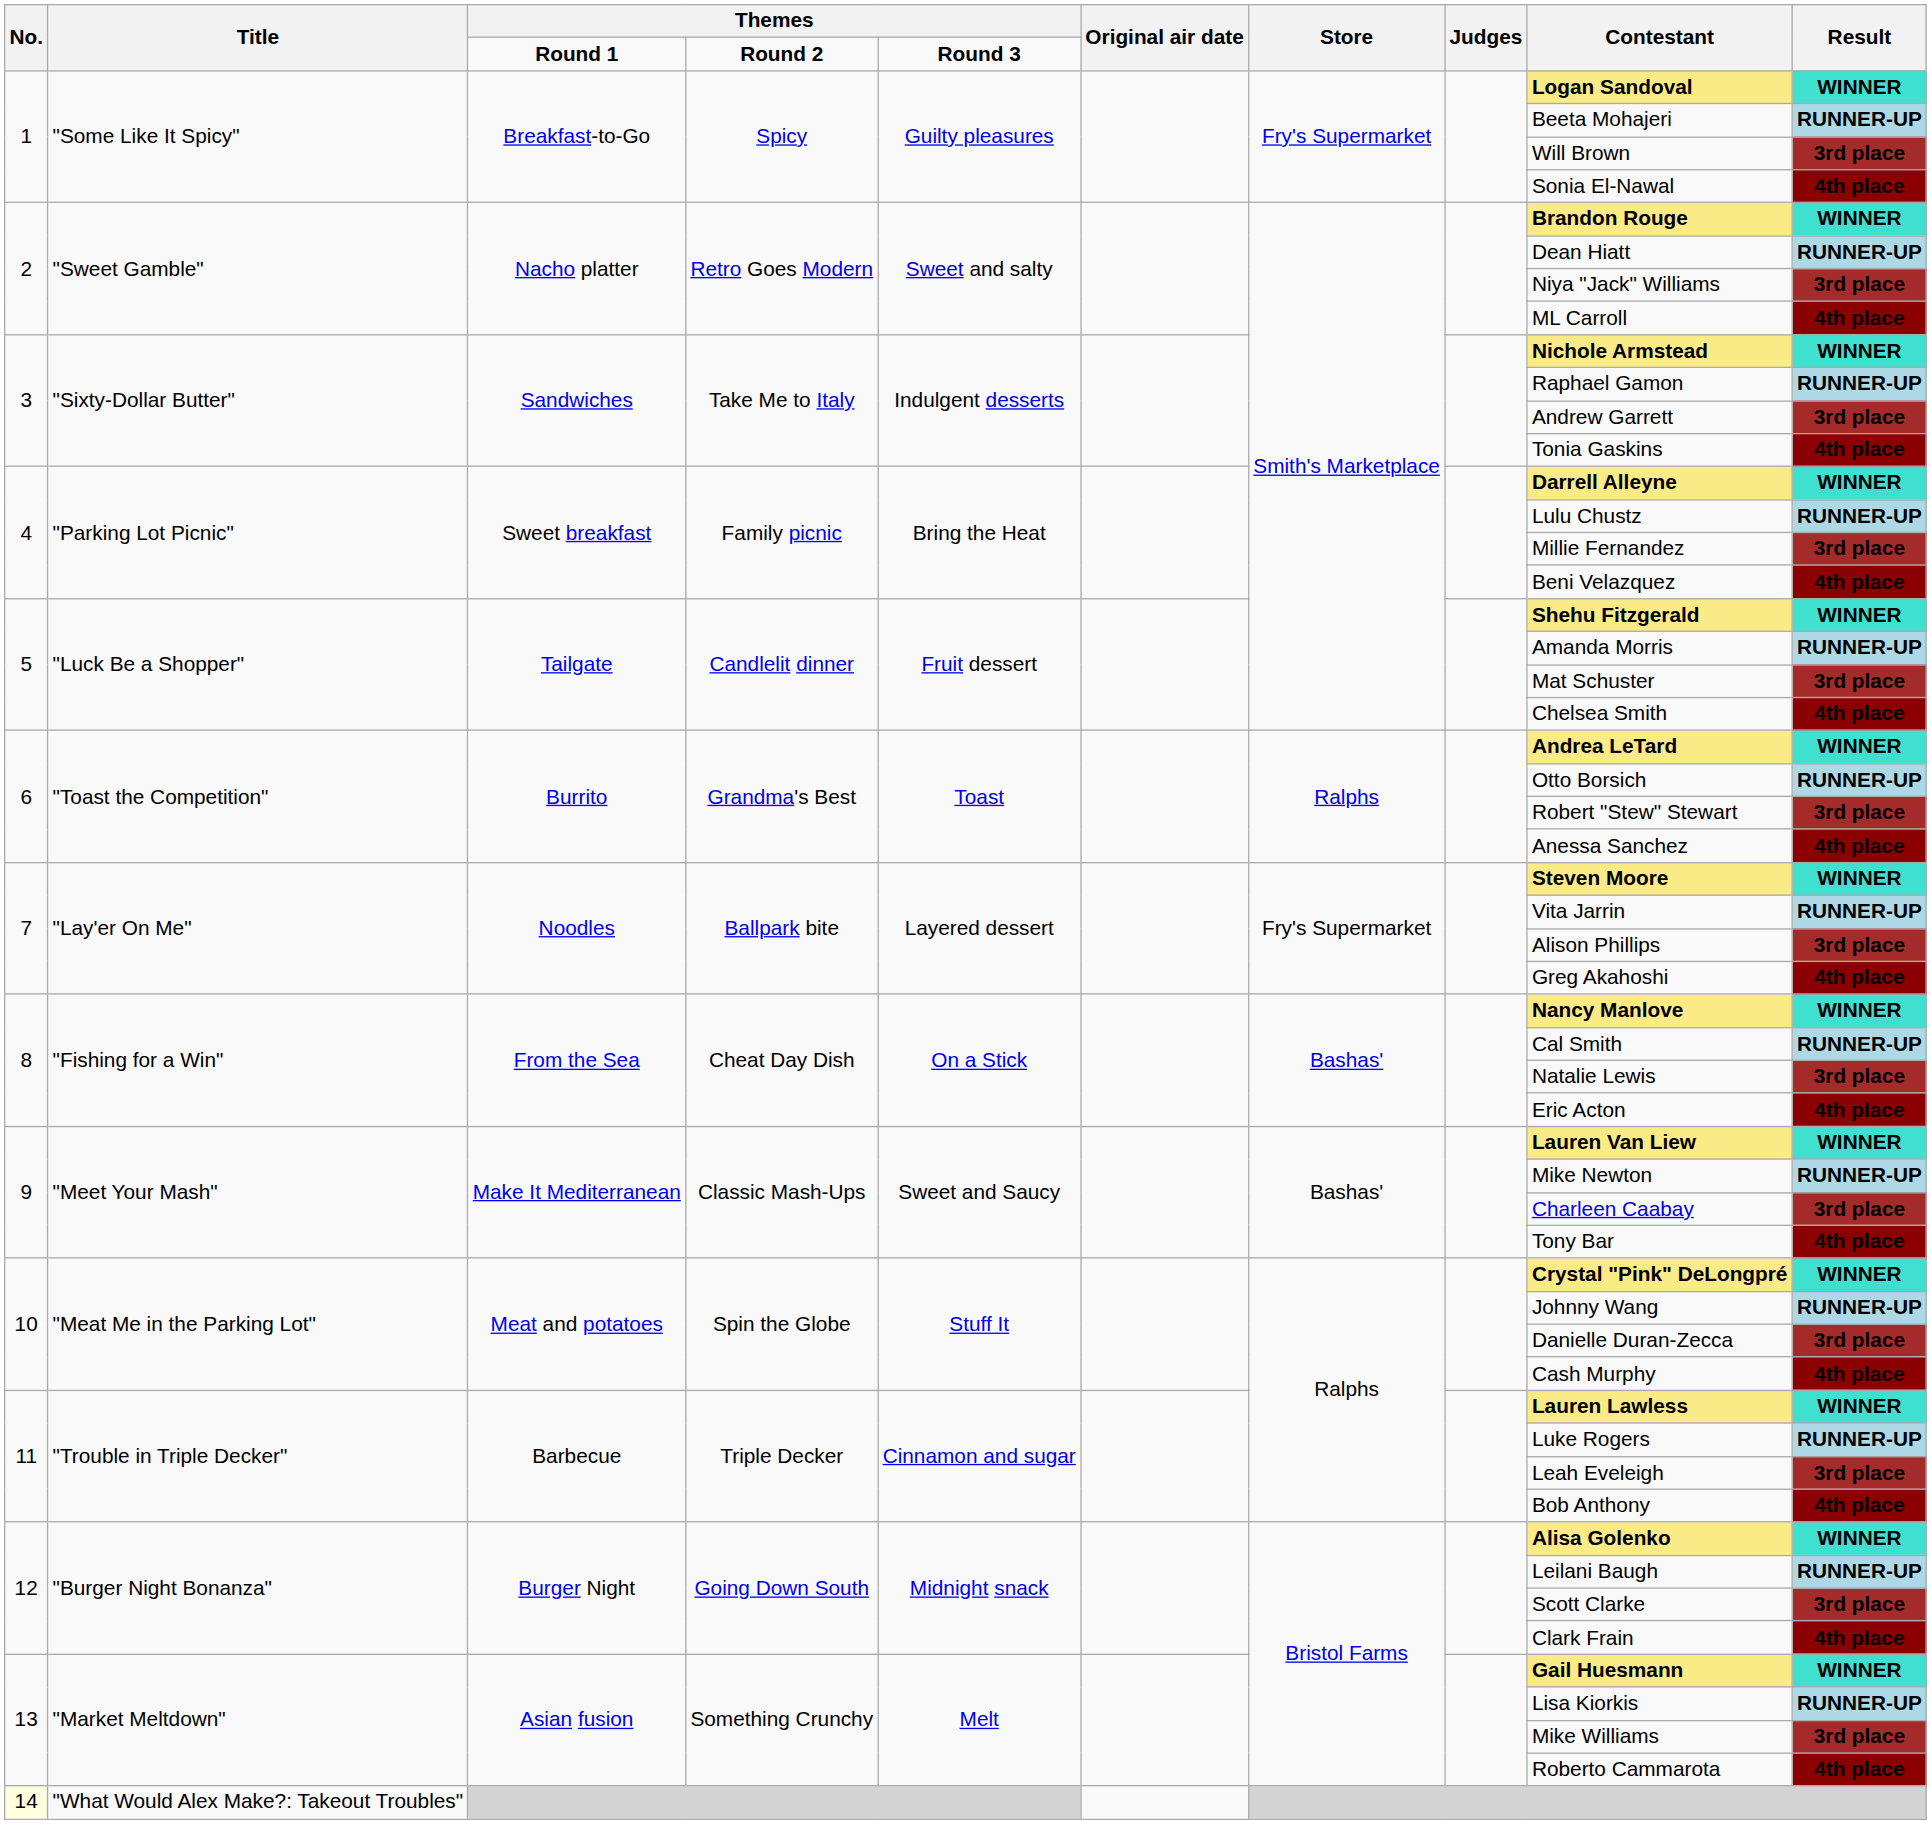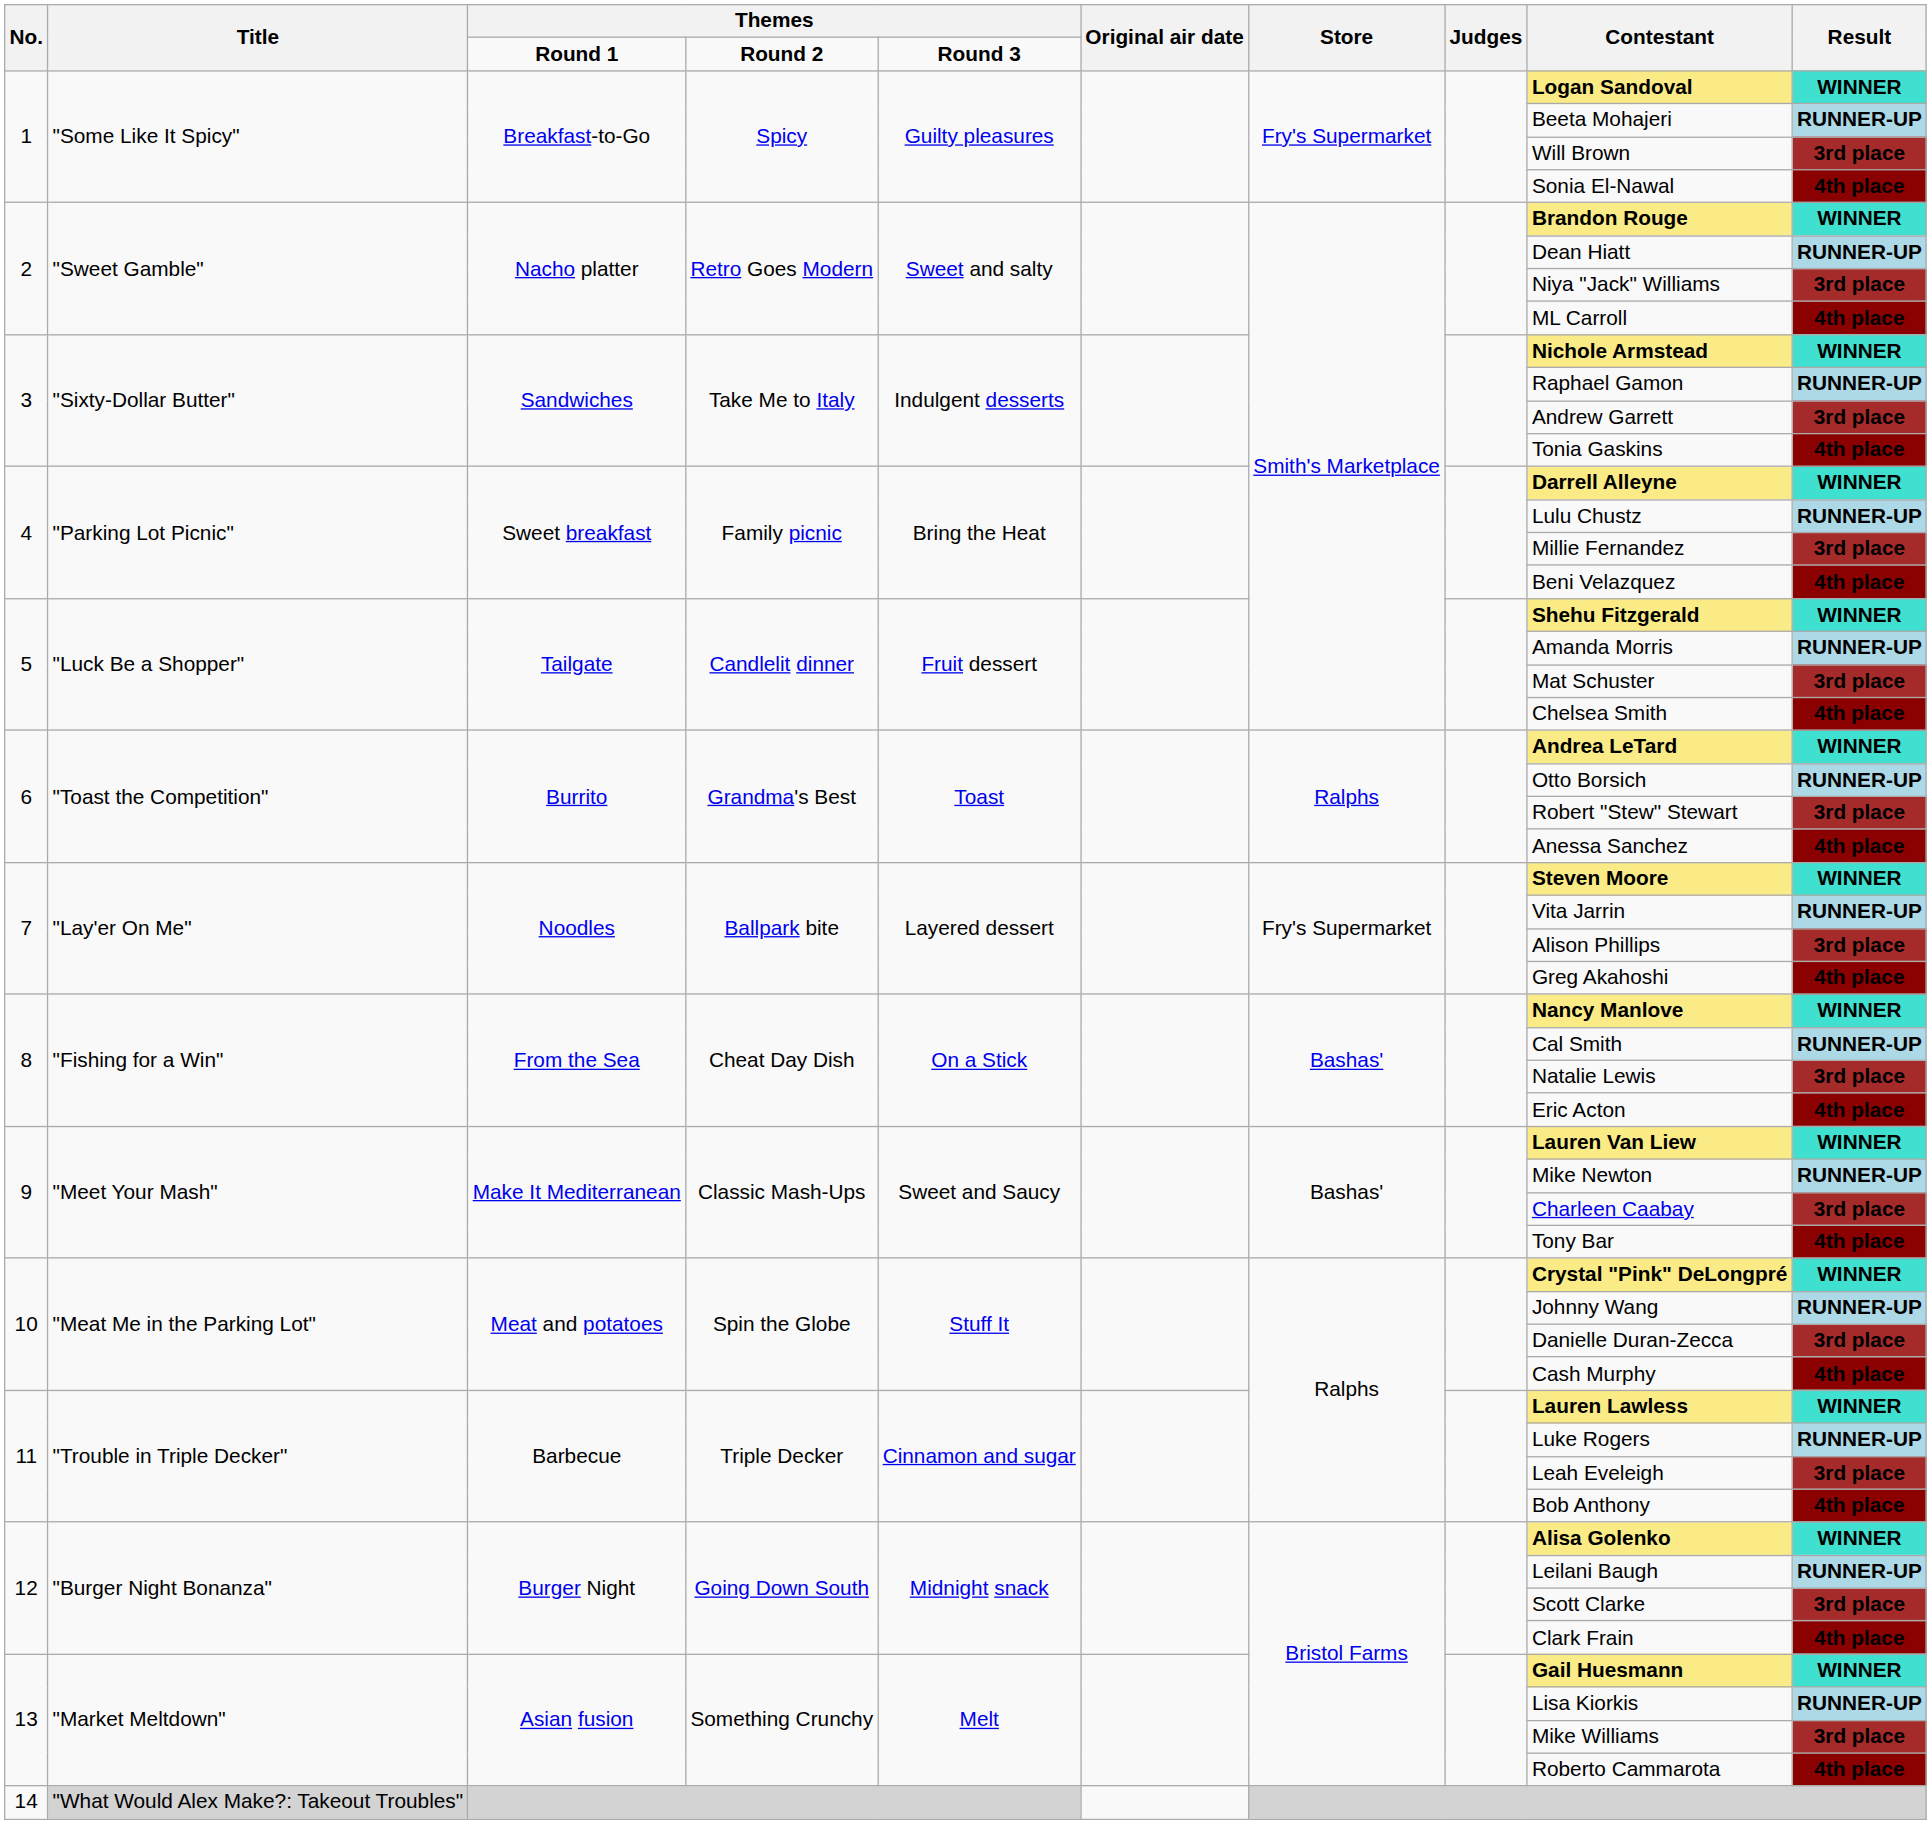14 | No.: lightyellow background -> no background
14 | Title: no background -> lightgrey background
